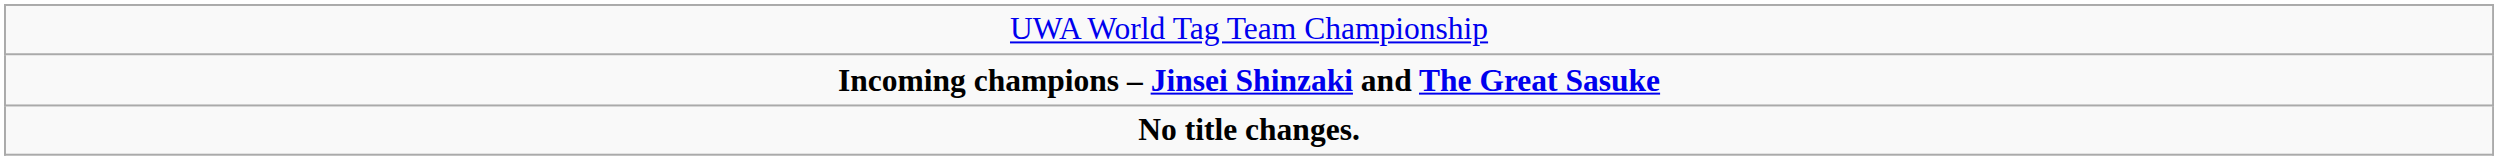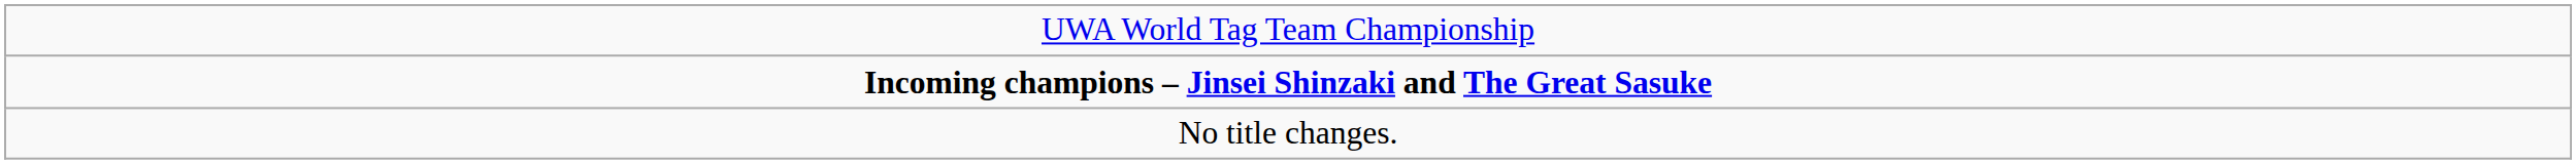row 3 | column 1: bold -> normal
